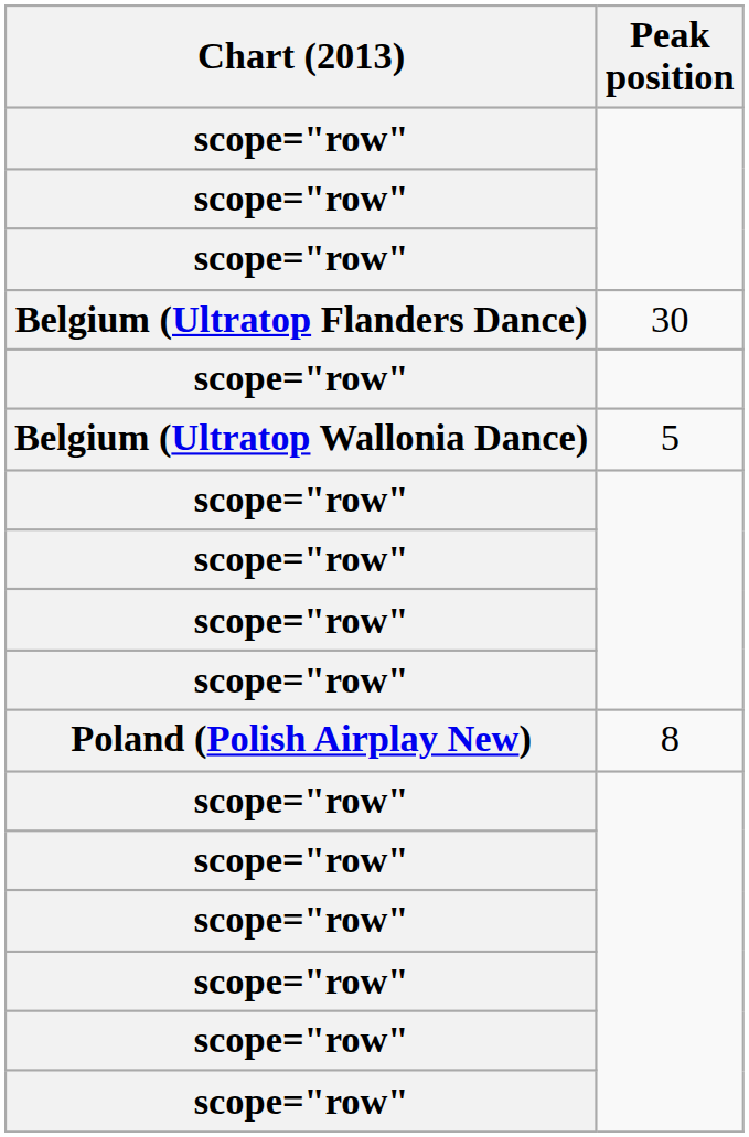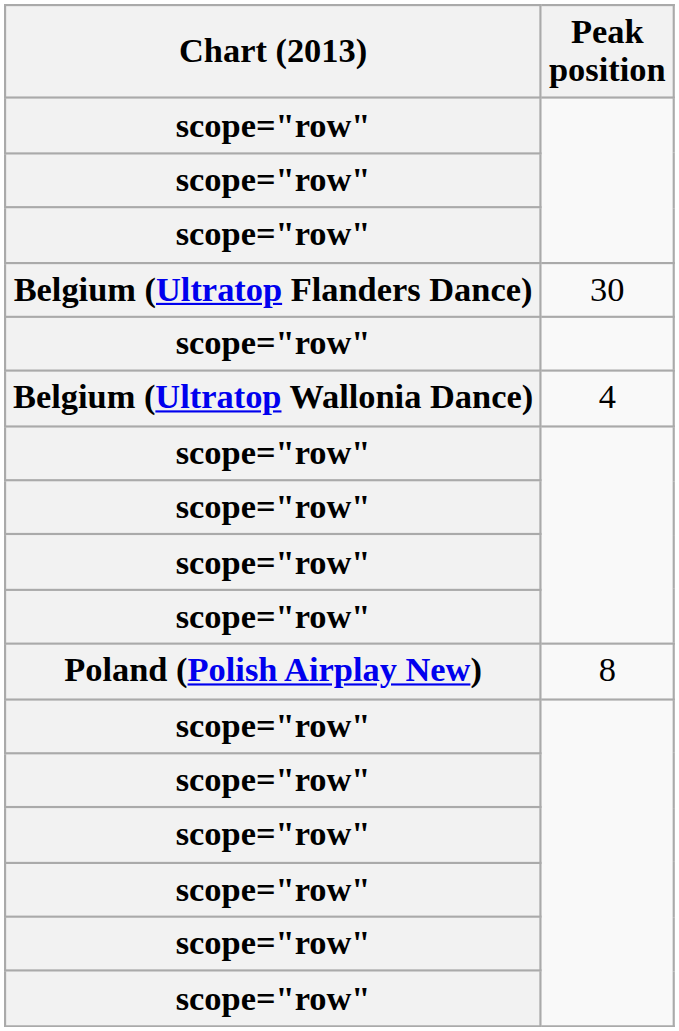Belgium (Ultratop Wallonia Dance) | Peak position: 5 -> 4
